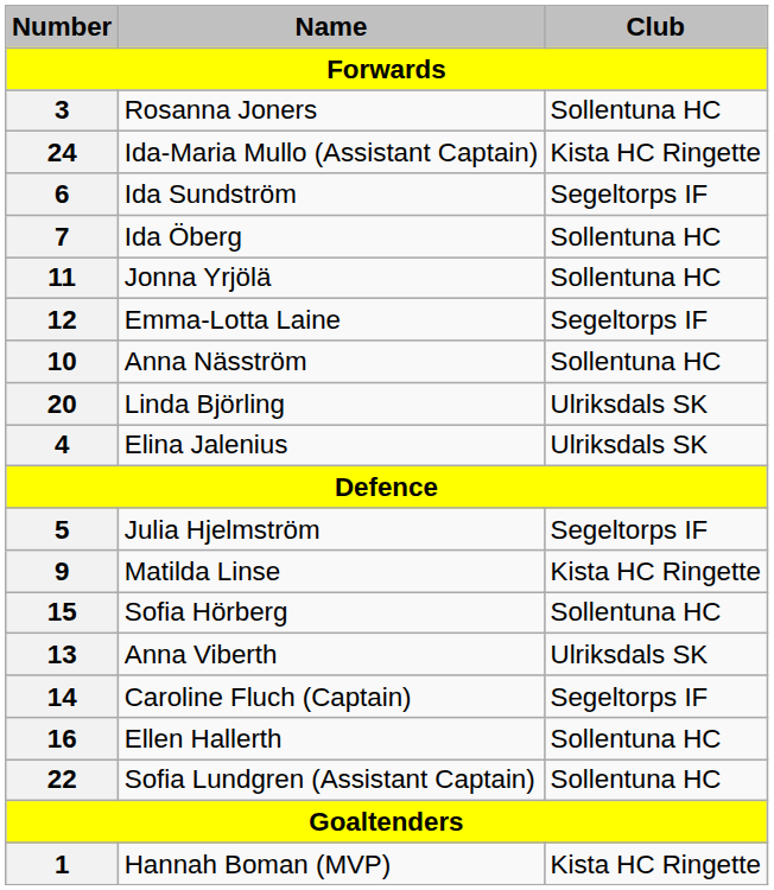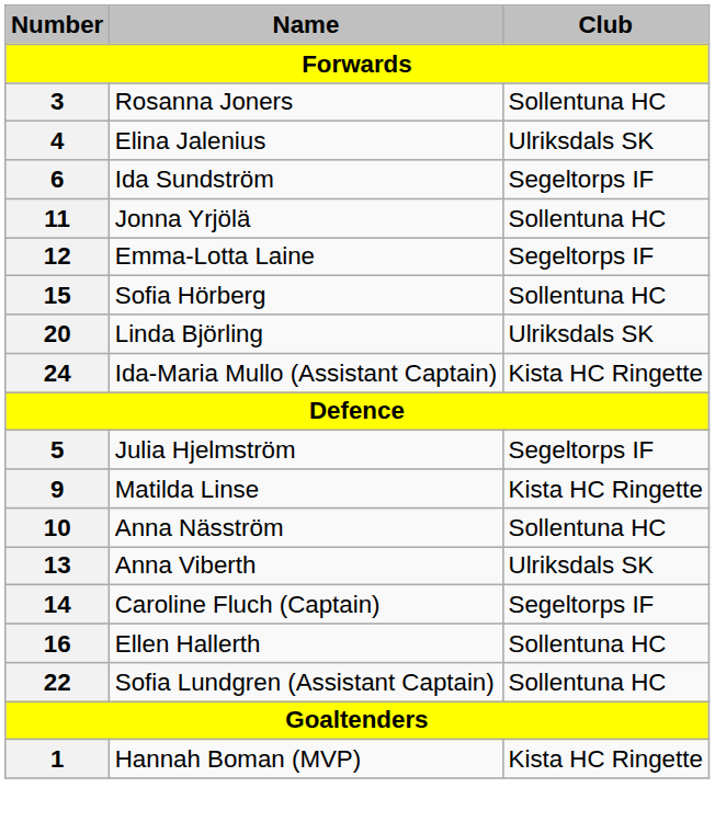rows swapped: 4 <-> 24
- row: 7 | Ida Öberg | Sollentuna HC
rows swapped: 15 <-> 10
